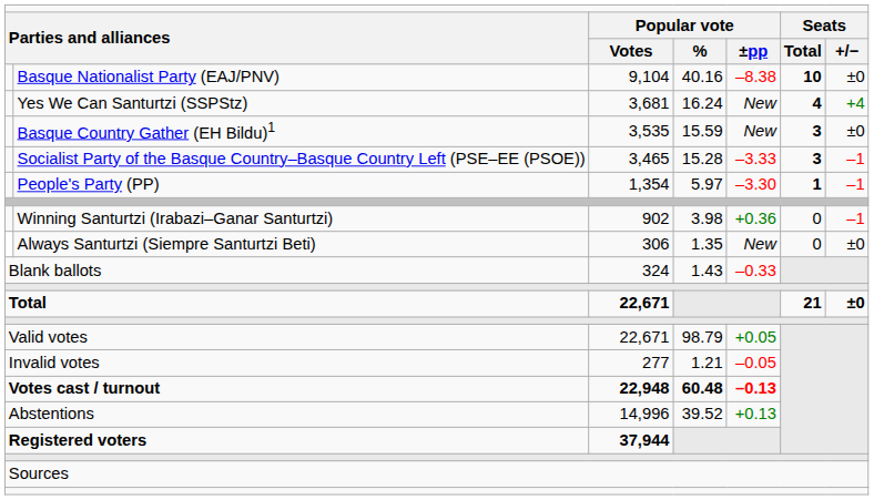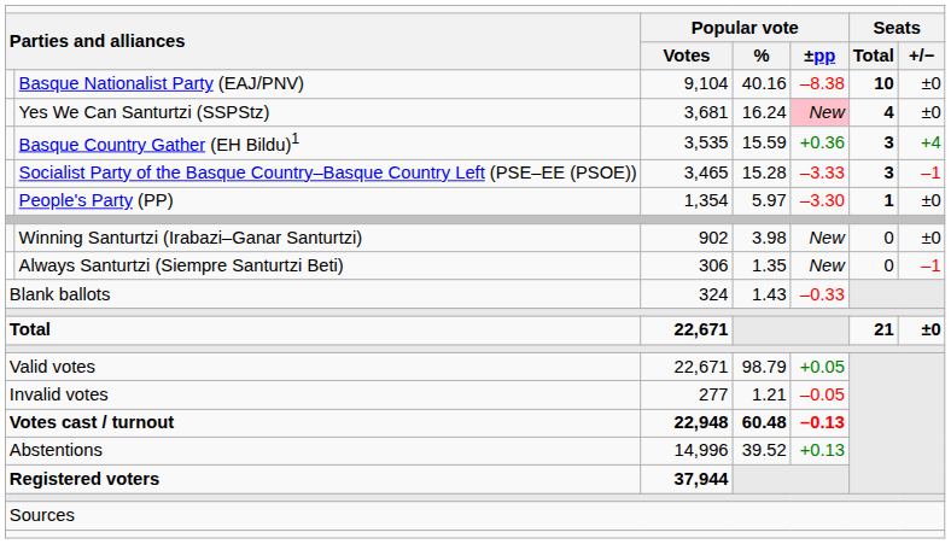Yes We Can Santurtzi (SSPStz) | column 5: no background -> pink background
Yes We Can Santurtzi (SSPStz) | column 7: +4 -> ±0
Basque Country Gather (EH Bildu)1 | column 5: New -> +0.36
Basque Country Gather (EH Bildu)1 | column 7: ±0 -> +4
People's Party (PP) | column 7: –1 -> ±0
Winning Santurtzi (Irabazi–Ganar Santurtzi) | column 5: +0.36 -> New
Winning Santurtzi (Irabazi–Ganar Santurtzi) | column 7: –1 -> ±0
Always Santurtzi (Siempre Santurtzi Beti) | column 7: ±0 -> –1
